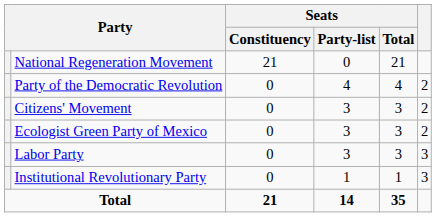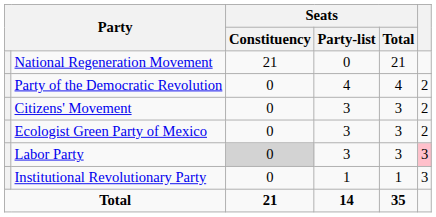Labor Party | Seats / Constituency: no background -> lightgrey background
Labor Party | column 6: no background -> pink background
